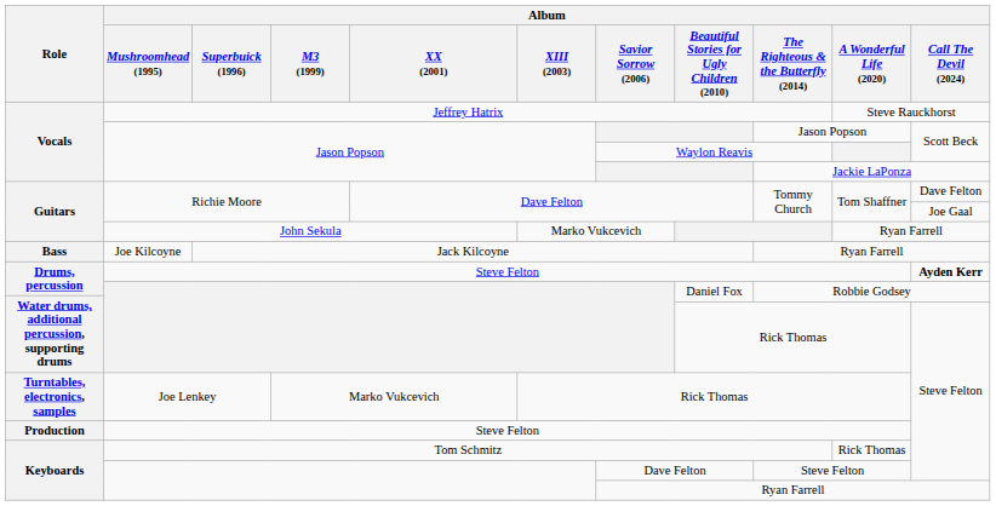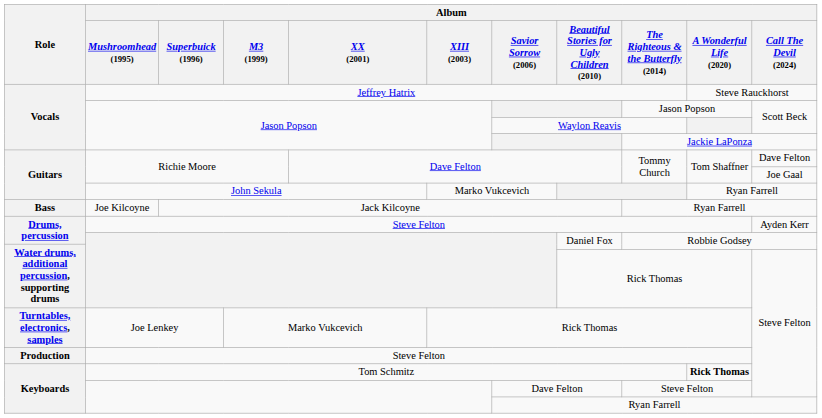Drums, percussion / Steve Felton | Album / Call The Devil (2024): bold -> normal
Tom Schmitz | Album / A Wonderful Life (2020): normal -> bold
